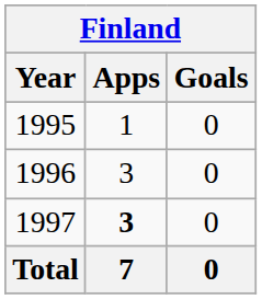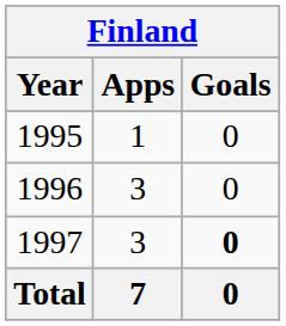1997 | Apps: bold -> normal
1997 | Goals: normal -> bold
